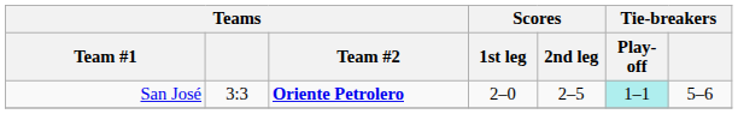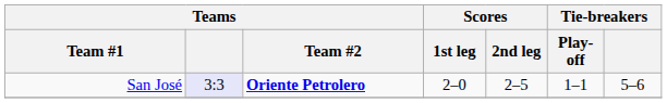San José | Teams: no background -> lavender background
San José | Tie-breakers / Play-off: paleturquoise background -> no background
